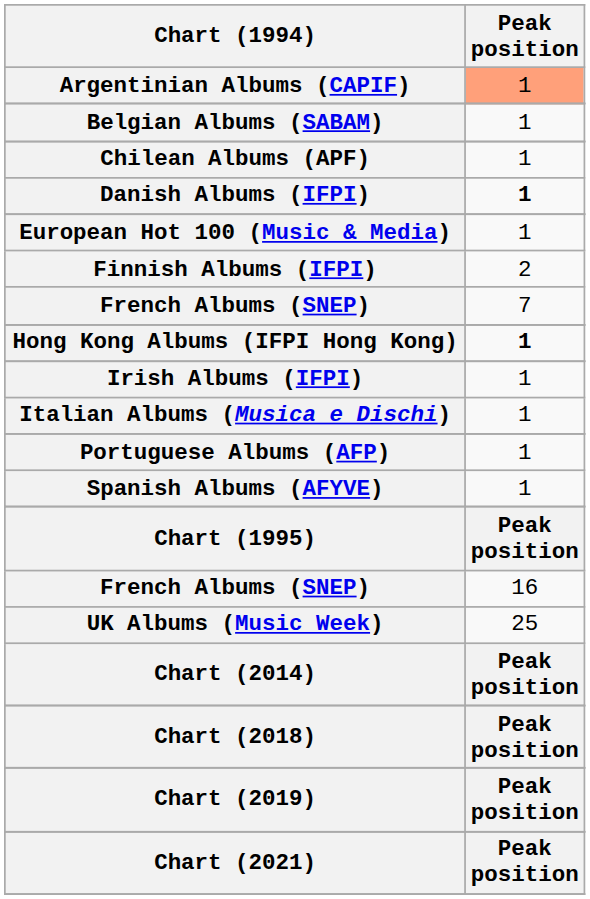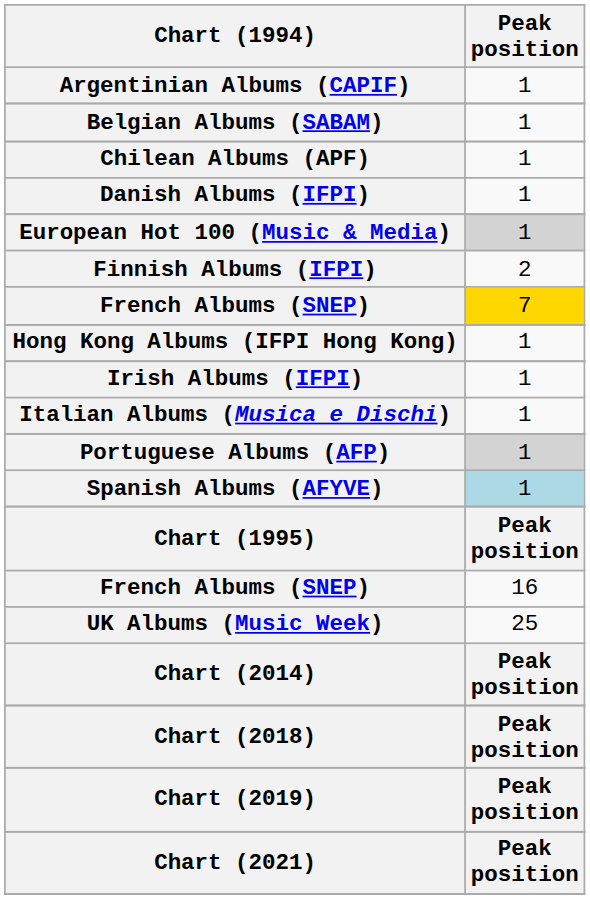row 2 | Peak position: lightsalmon background -> no background
row 5 | Peak position: bold -> normal
row 6 | Peak position: no background -> lightgrey background
row 8 | Peak position: no background -> gold background
row 9 | Peak position: bold -> normal
row 12 | Peak position: no background -> lightgrey background
row 13 | Peak position: no background -> lightblue background
